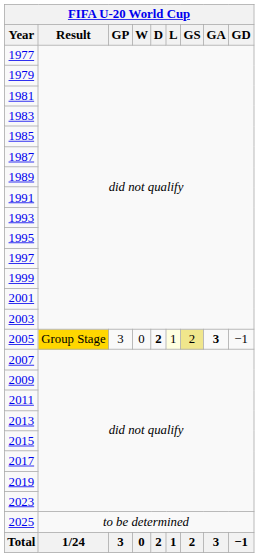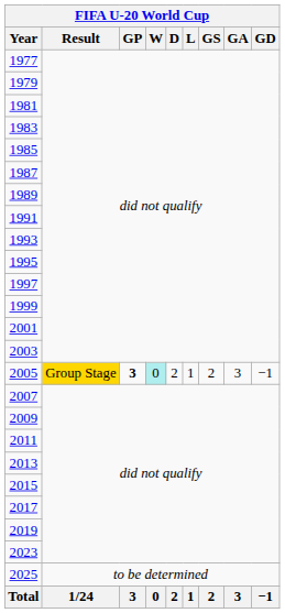2005 | GP: normal -> bold
2005 | W: no background -> paleturquoise background
2005 | D: bold -> normal
2005 | L: lightyellow background -> no background
2005 | GS: khaki background -> no background
2005 | GA: bold -> normal
